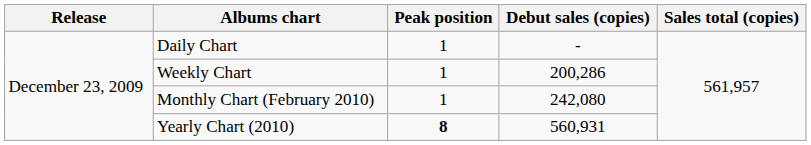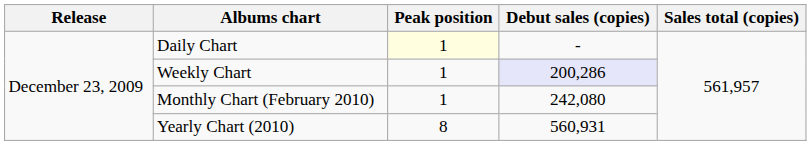Daily Chart | Peak position: no background -> lightyellow background
Weekly Chart | Debut sales (copies): no background -> lavender background
Yearly Chart (2010) | Peak position: bold -> normal
